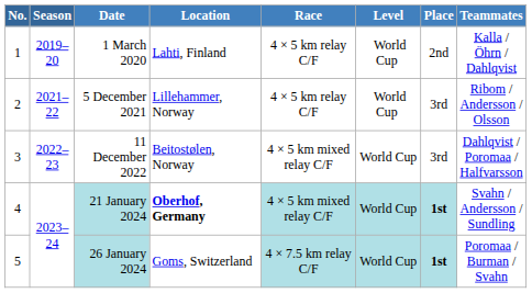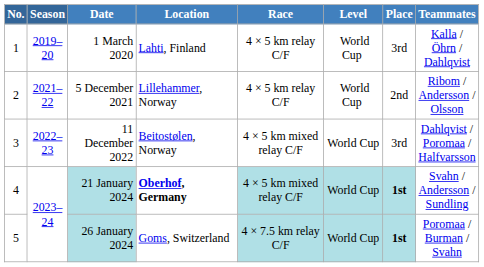1 March 2020 | Place: 2nd -> 3rd
5 December 2021 | Place: 3rd -> 2nd
